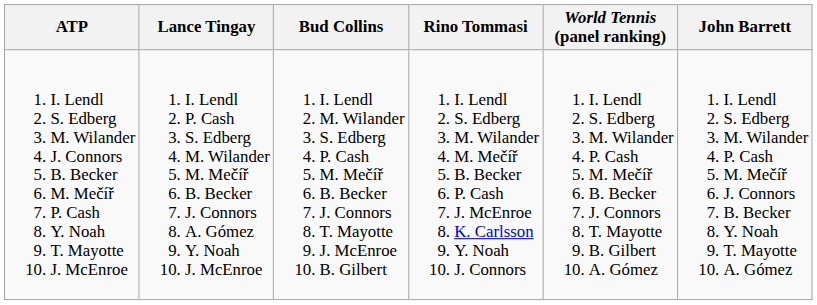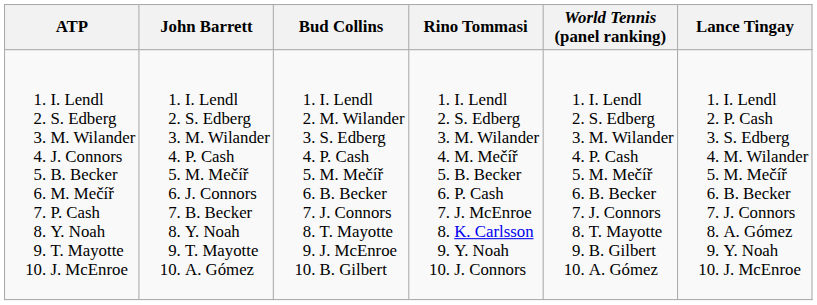columns swapped: Lance Tingay <-> John Barrett
